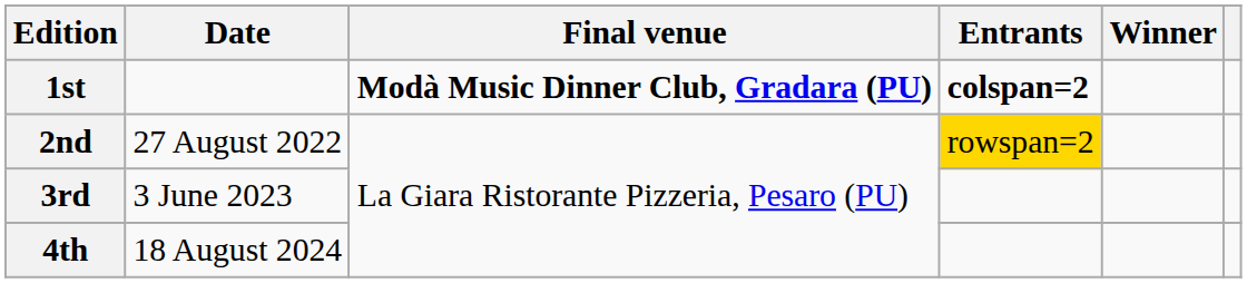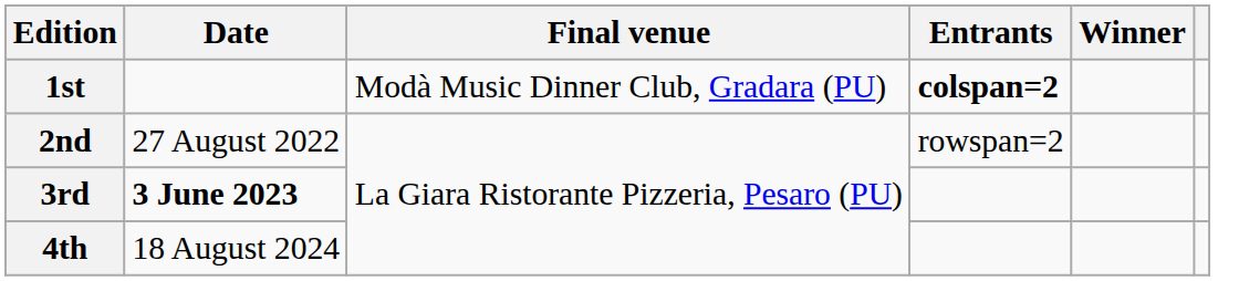1st | Final venue: bold -> normal
2nd | Entrants: gold background -> no background
3rd | Date: normal -> bold
